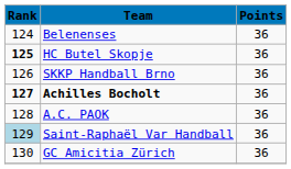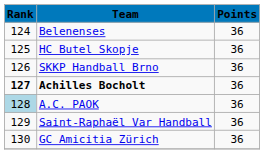HC Butel Skopje | Rank: bold -> normal
A.C. PAOK | Rank: no background -> lightblue background
Saint-Raphaël Var Handball | Rank: lightblue background -> no background
